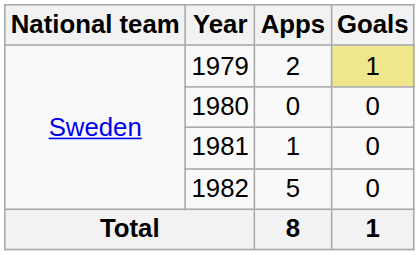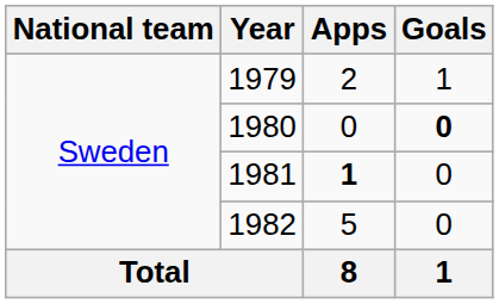1979 | Goals: khaki background -> no background
1980 | Goals: normal -> bold
1981 | Apps: normal -> bold
